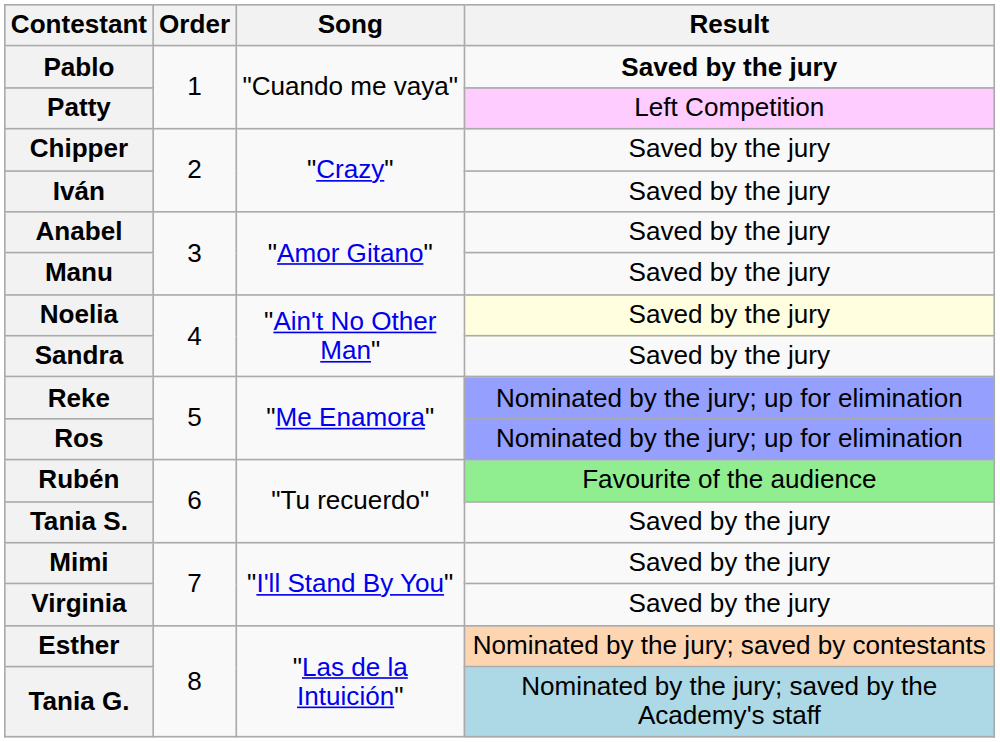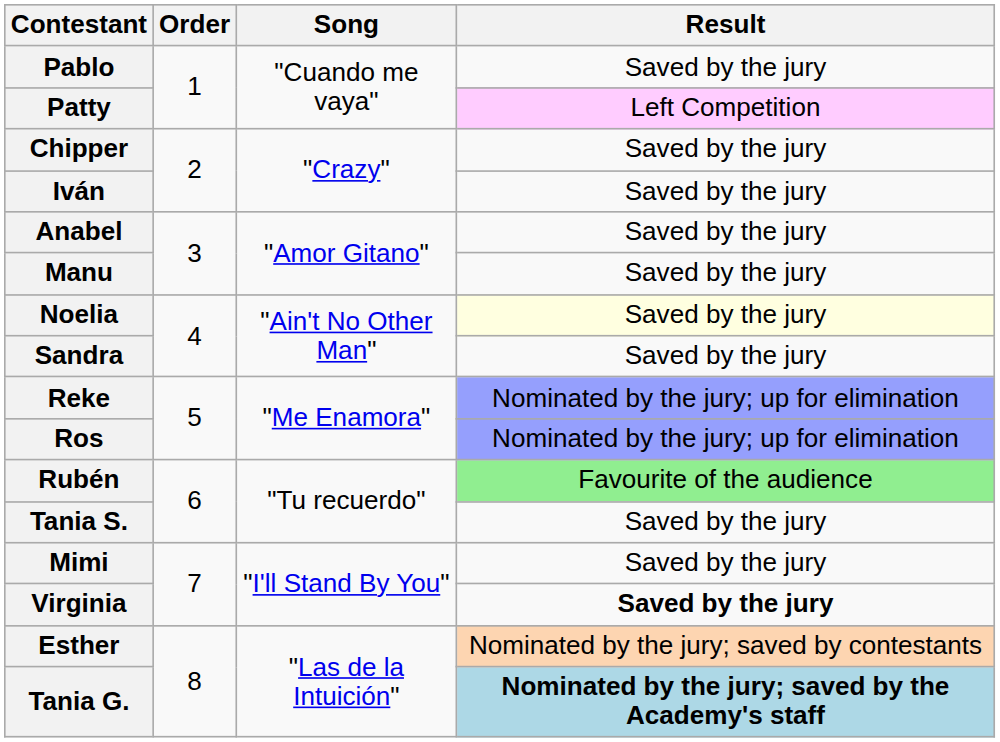Pablo | Result: bold -> normal
Virginia | Result: normal -> bold
Tania G. | Result: normal -> bold
